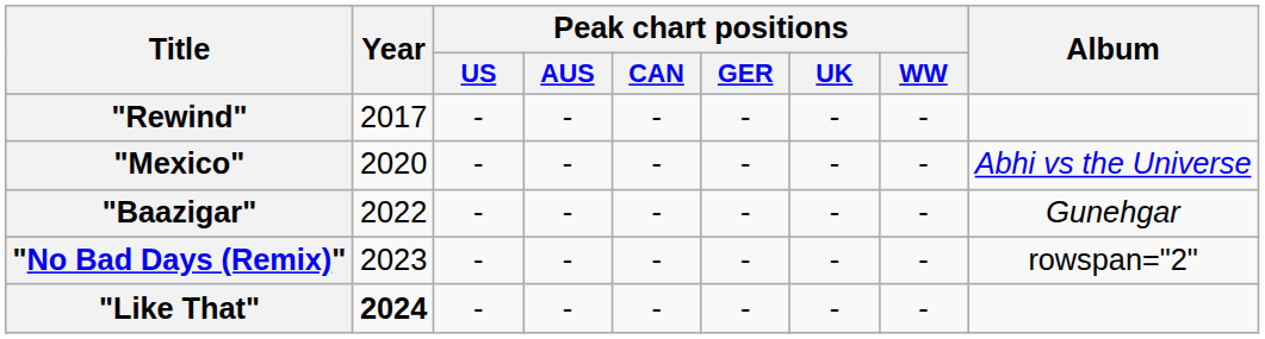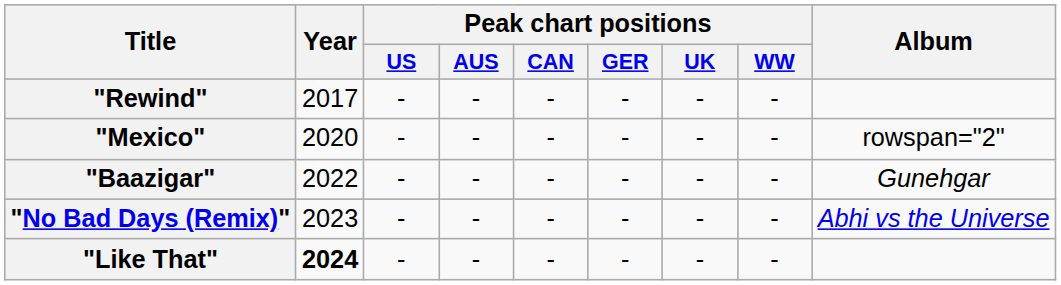"Mexico" | Album: Abhi vs the Universe -> rowspan="2"
"No Bad Days (Remix)" | Album: rowspan="2" -> Abhi vs the Universe
